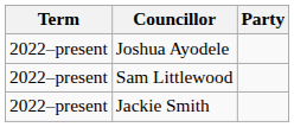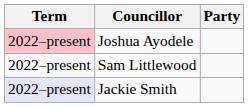Joshua Ayodele | Term: no background -> pink background
Jackie Smith | Term: no background -> lavender background
